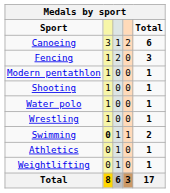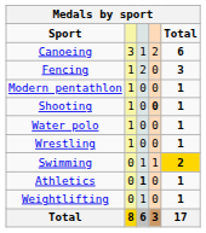Shooting | column 4: normal -> bold
Swimming | column 2: bold -> normal
Swimming | Total: no background -> gold background
Athletics | column 3: normal -> bold
